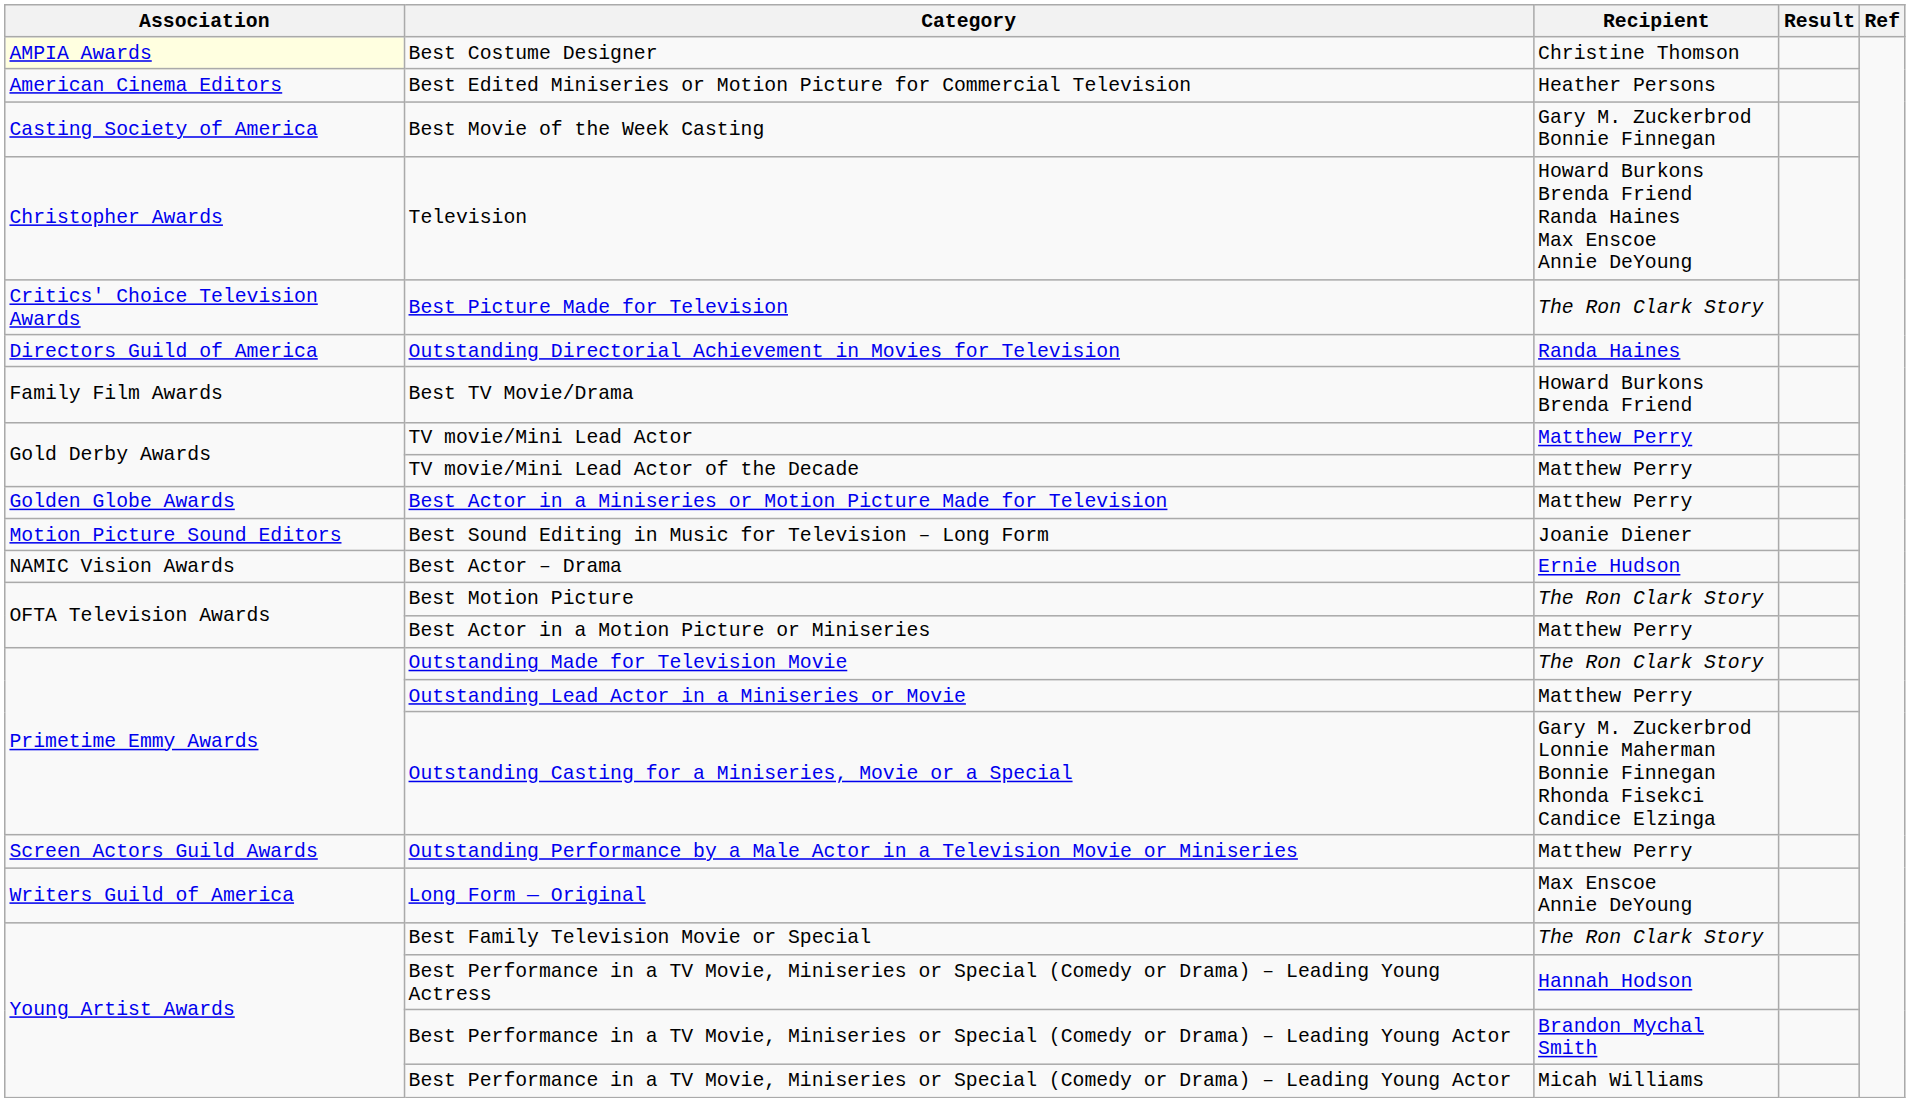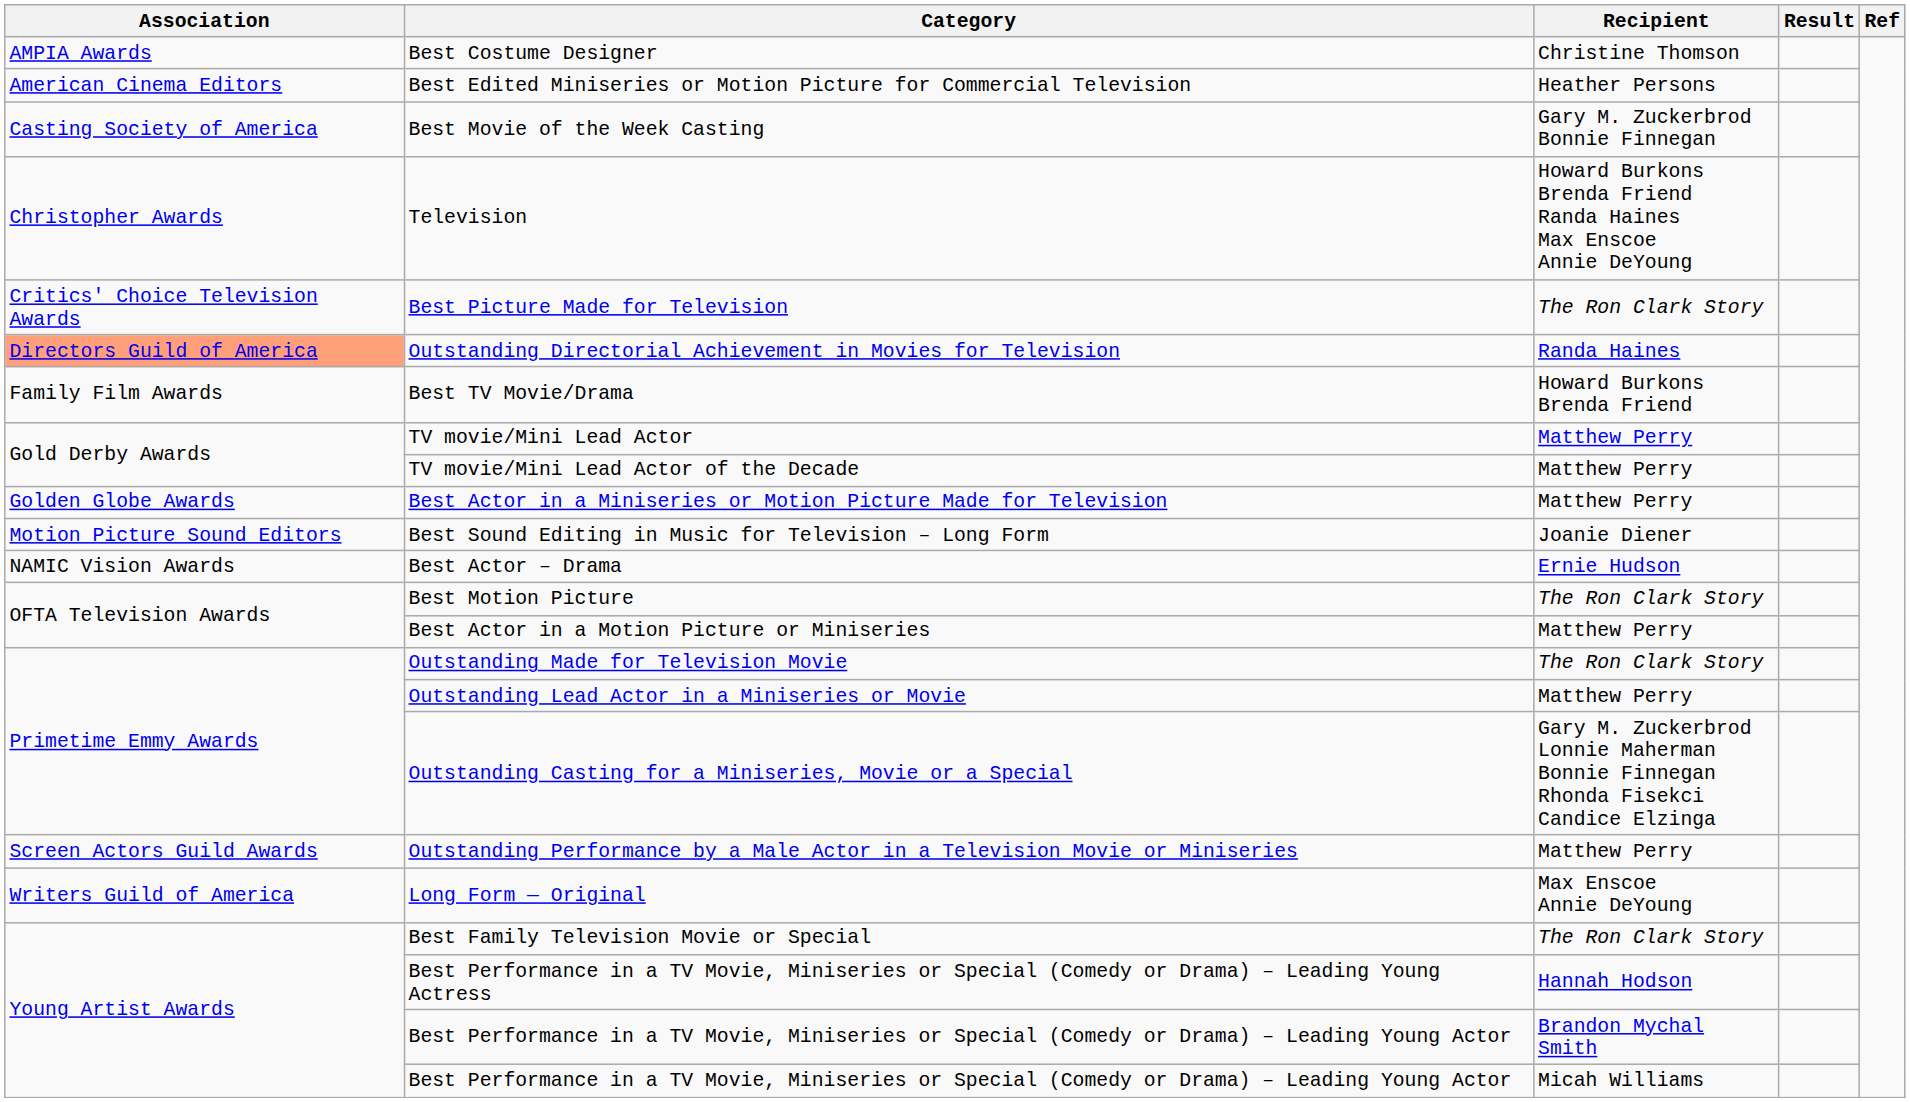Best Costume Designer | Association: lightyellow background -> no background
Outstanding Directorial Achievement in Movies for Television | Association: no background -> lightsalmon background
